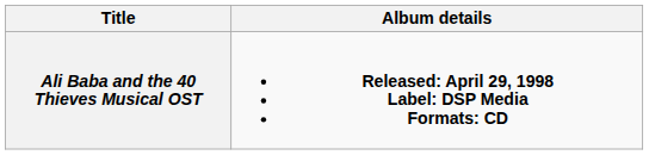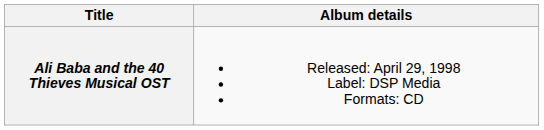Ali Baba and the 40 Thieves Musical OST | Album details: bold -> normal
